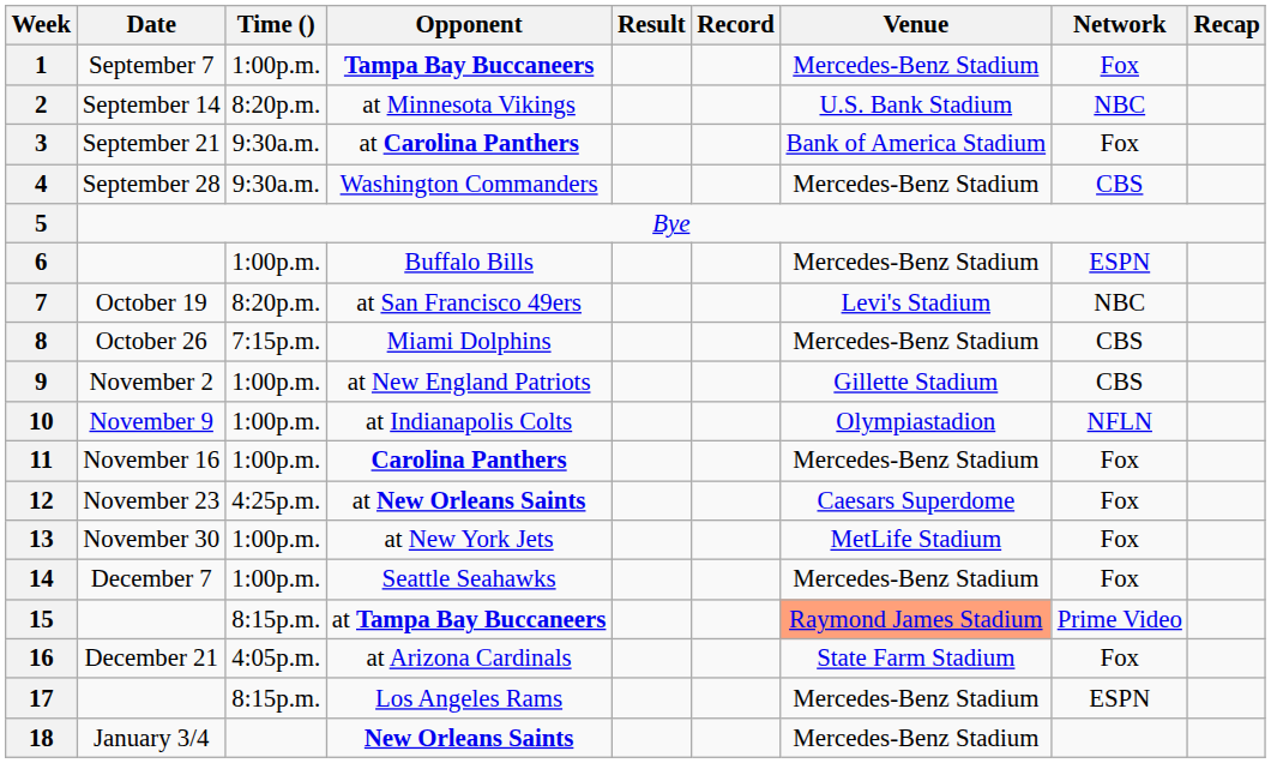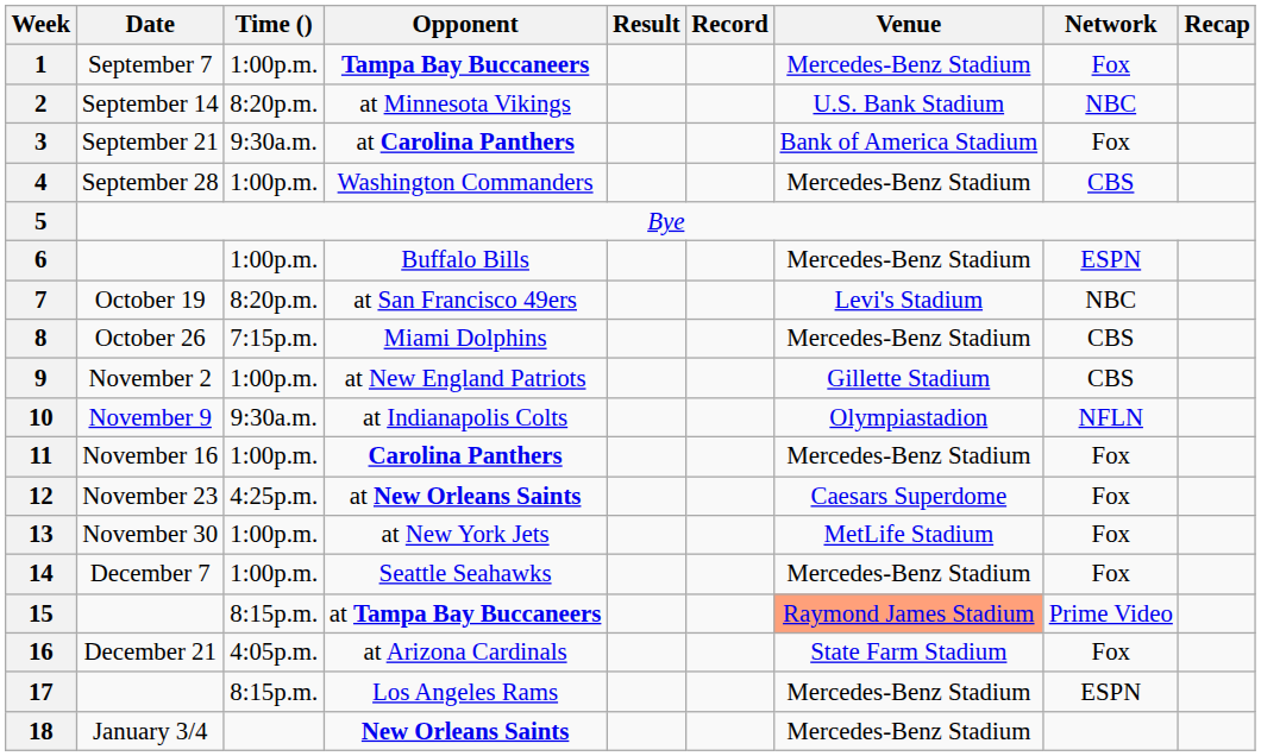4 | Time (): 9:30a.m. -> 1:00p.m.
10 | Time (): 1:00p.m. -> 9:30a.m.
